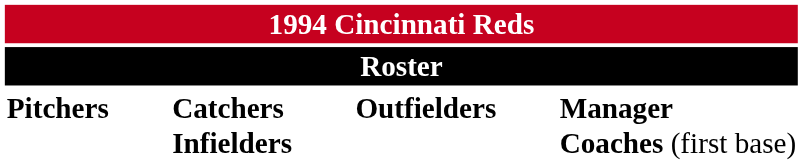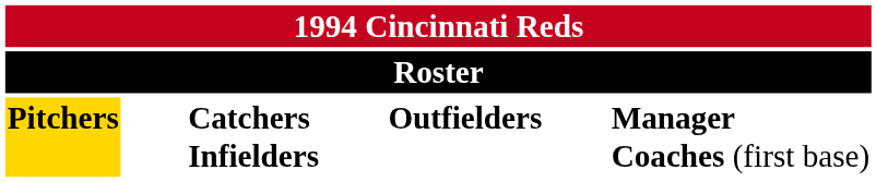Pitchers | column 1: no background -> gold background
